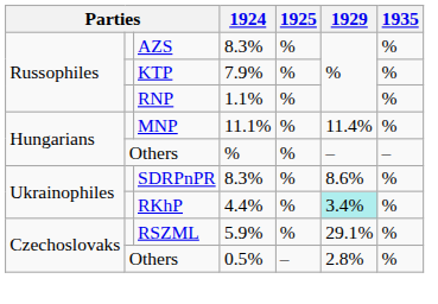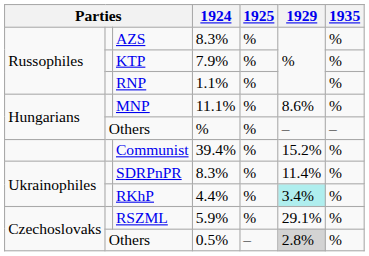MNP | 1929: 11.4% -> 8.6%
+ row: Communist | 39.4% | % | 15.2% | %
SDRPnPR | 1929: 8.6% -> 11.4%
Others / 0.5% | 1929: no background -> lightgrey background
